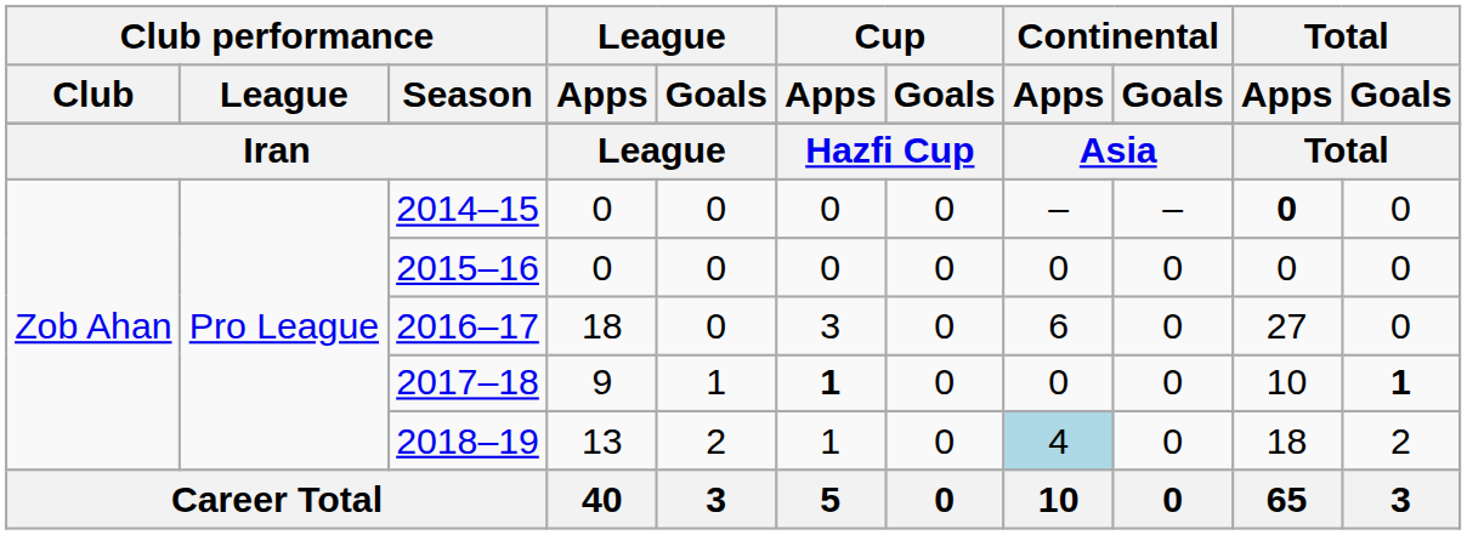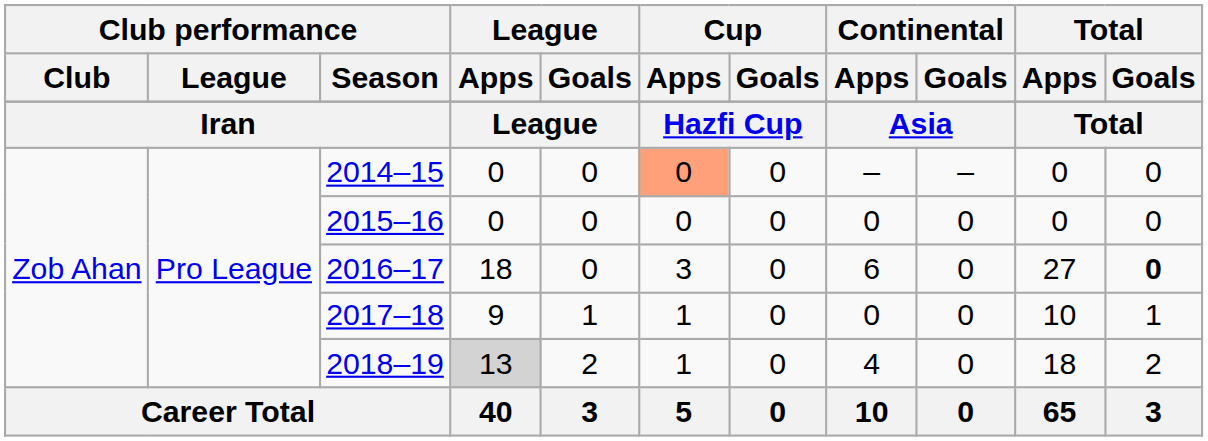2014–15 | Cup / Apps: no background -> lightsalmon background
2014–15 | Total / Apps: bold -> normal
2016–17 | Total / Goals: normal -> bold
2017–18 | Cup / Apps: bold -> normal
2017–18 | Total / Goals: bold -> normal
2018–19 | League / Apps: no background -> lightgrey background
2018–19 | Continental / Apps: lightblue background -> no background
